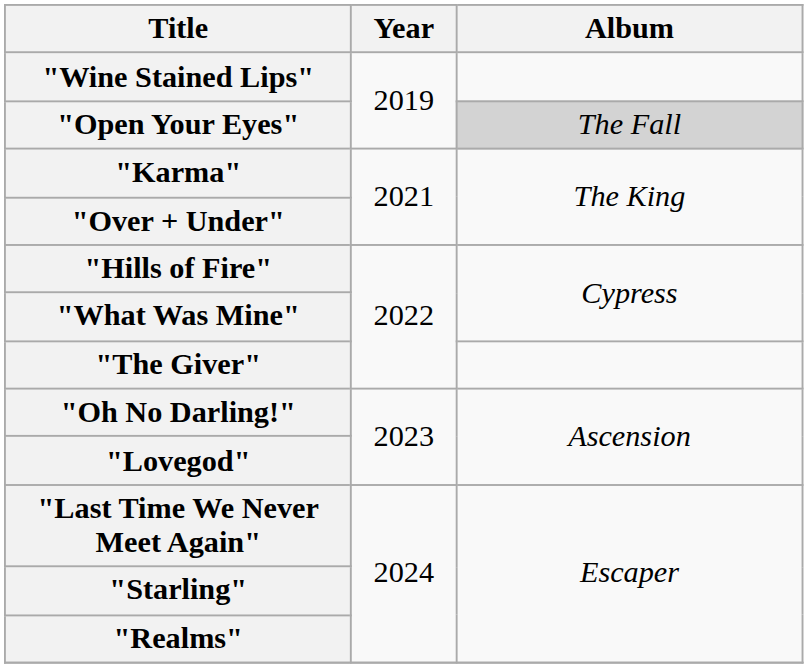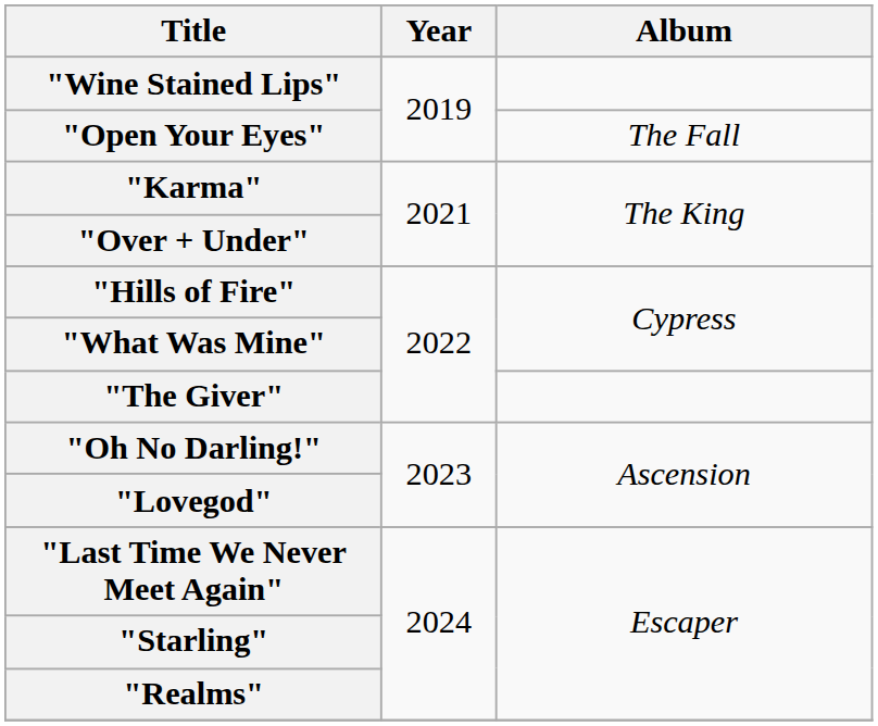"Open Your Eyes" | Album: lightgrey background -> no background
